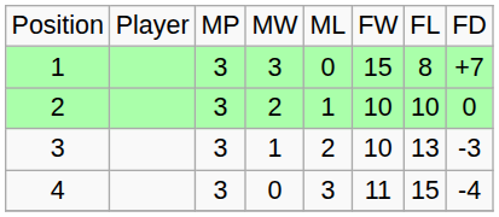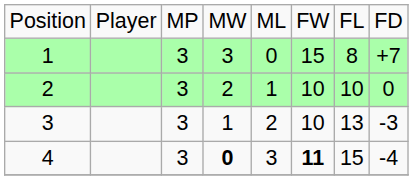4 | column 4: normal -> bold
4 | column 6: normal -> bold
